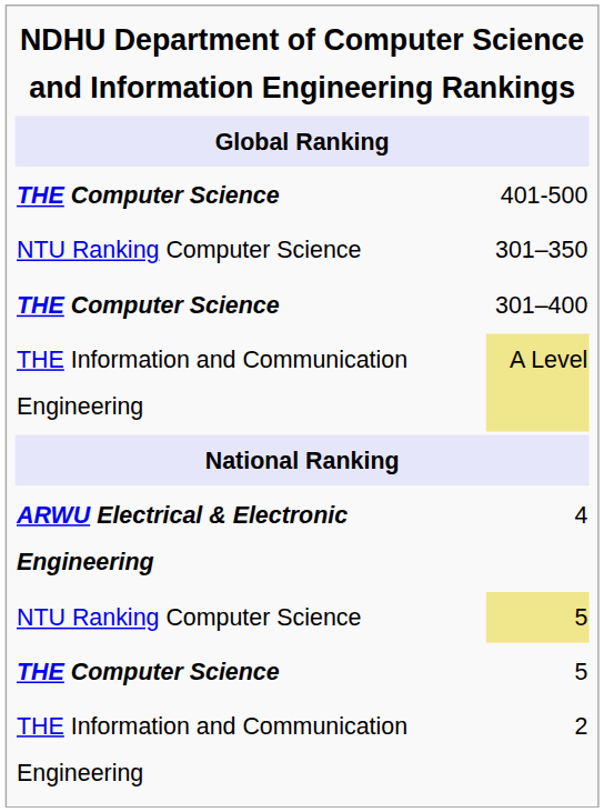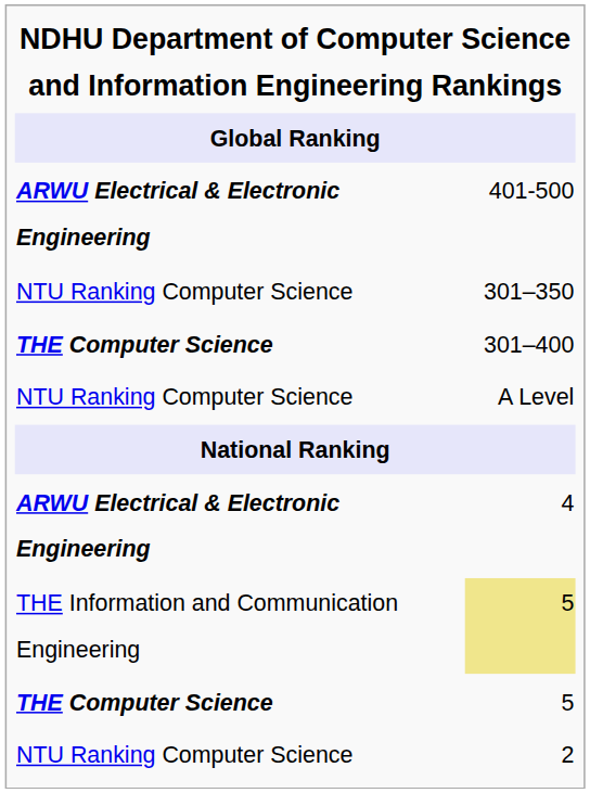row 3 | column 1: THE Computer Science -> ARWU Electrical & Electronic Engineering
row 6 | column 1: THE Information and Communication Engineering -> NTU Ranking Computer Science
row 6 | column 2: khaki background -> no background
row 9 | column 1: NTU Ranking Computer Science -> THE Information and Communication Engineering
row 11 | column 1: THE Information and Communication Engineering -> NTU Ranking Computer Science
